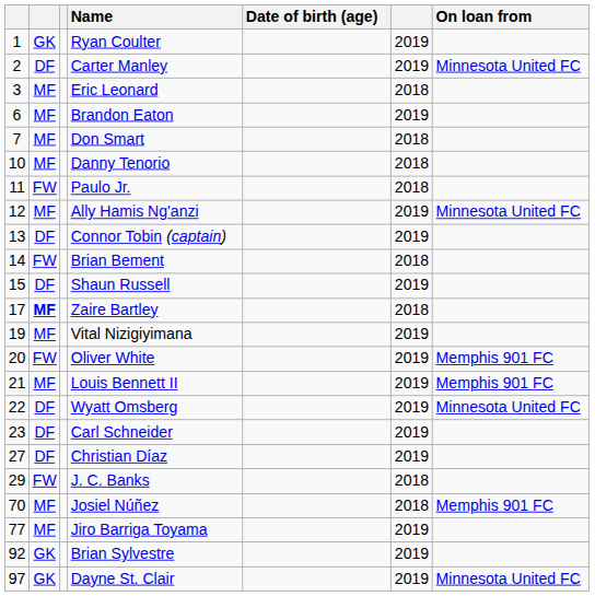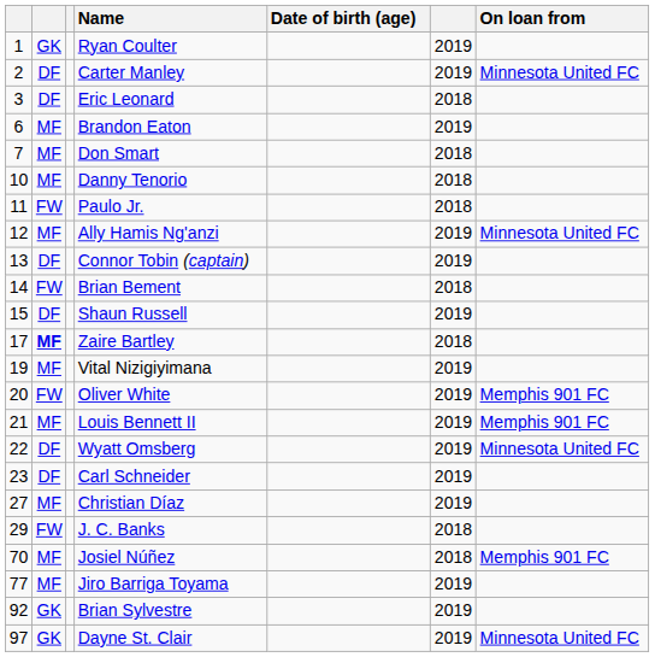Eric Leonard | column 2: MF -> DF
Christian Díaz | column 2: DF -> MF
